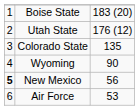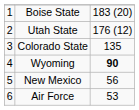Wyoming | column 3: normal -> bold
New Mexico | column 1: bold -> normal
